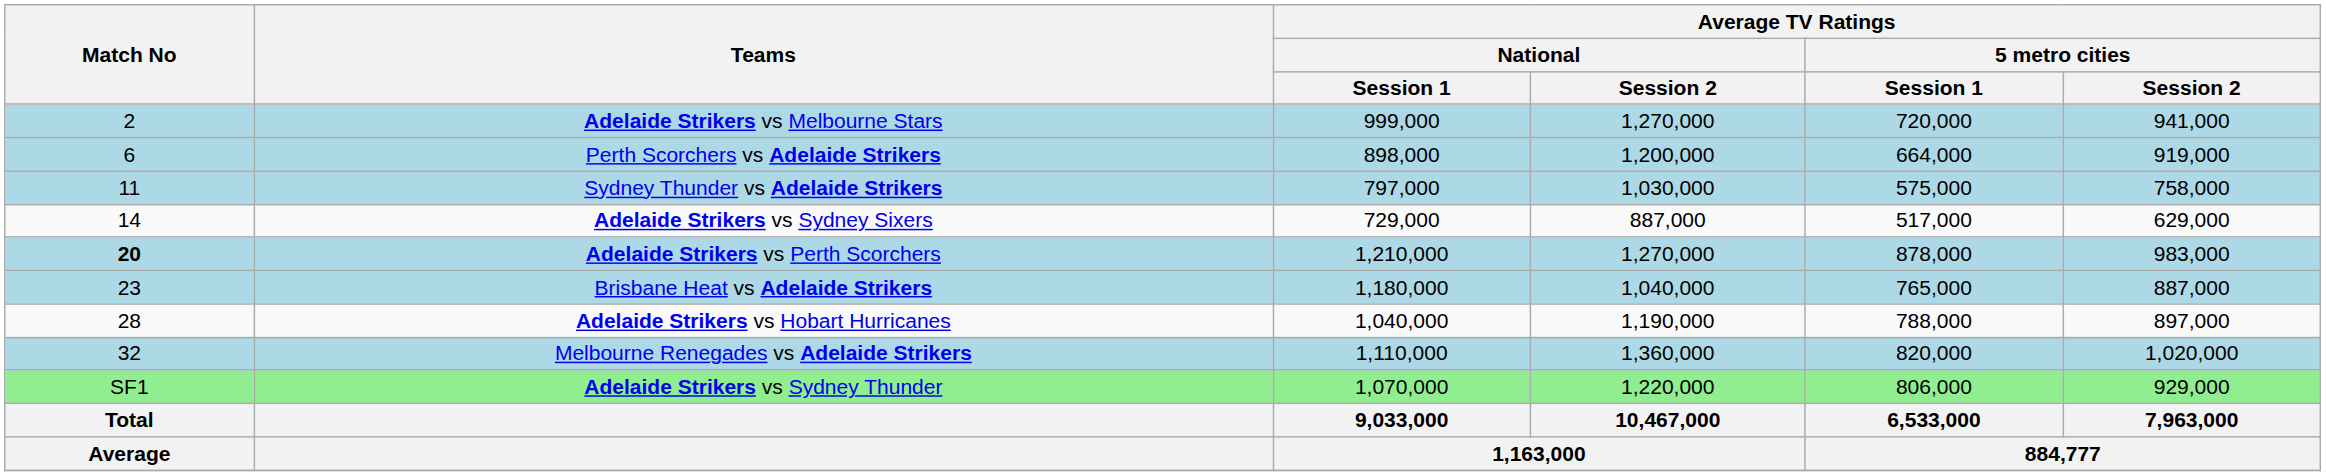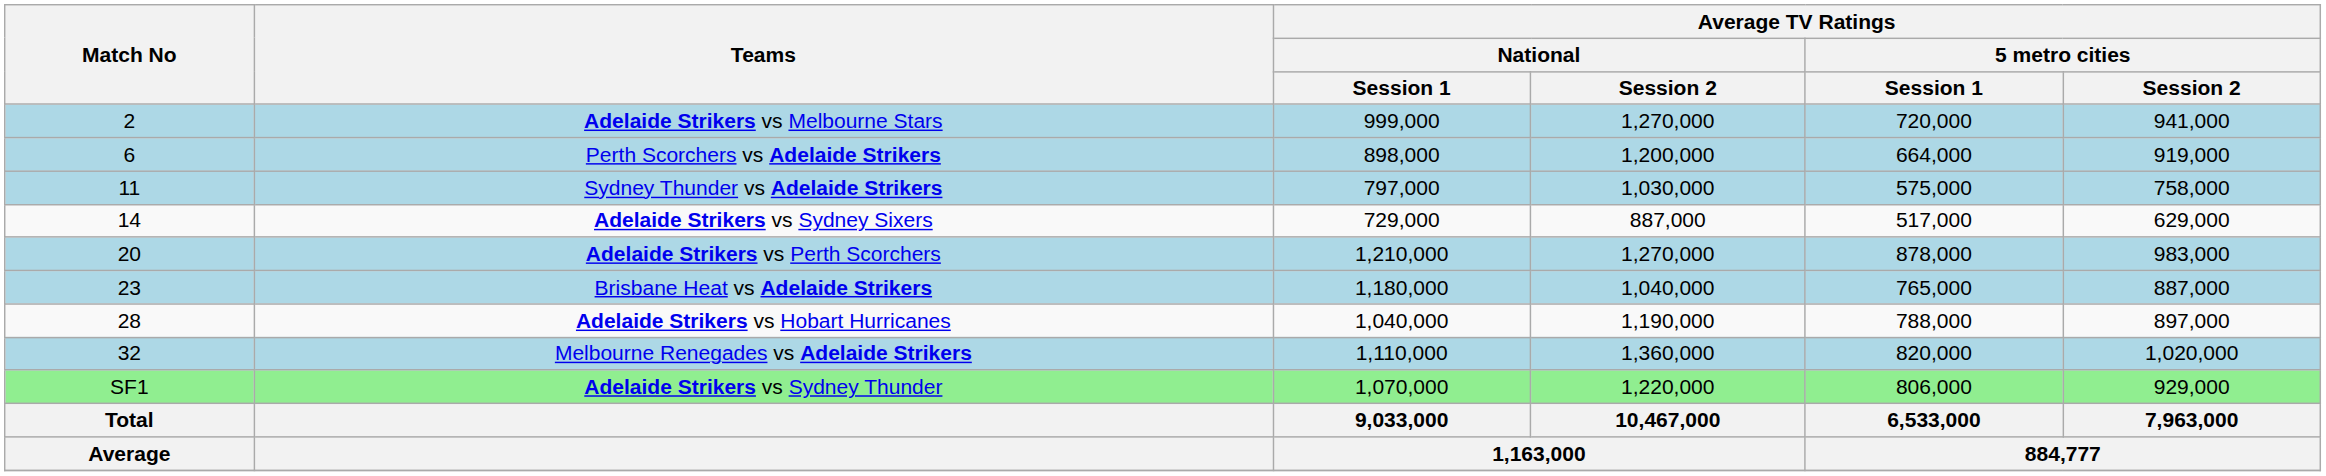Adelaide Strikers vs Perth Scorchers | Match No: bold -> normal
